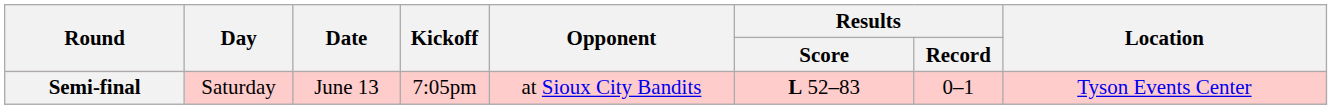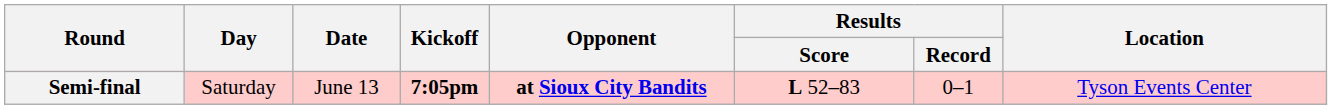Semi-final | Kickoff: normal -> bold
Semi-final | Opponent: normal -> bold
